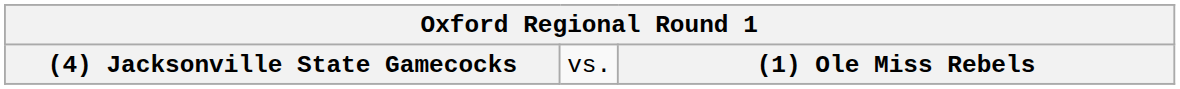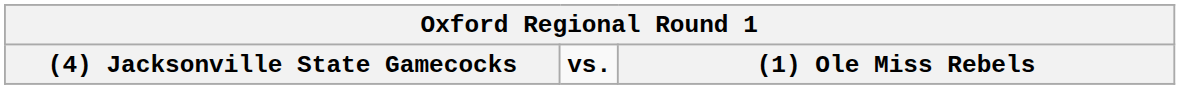(4) Jacksonville State Gamecocks | column 2: normal -> bold
